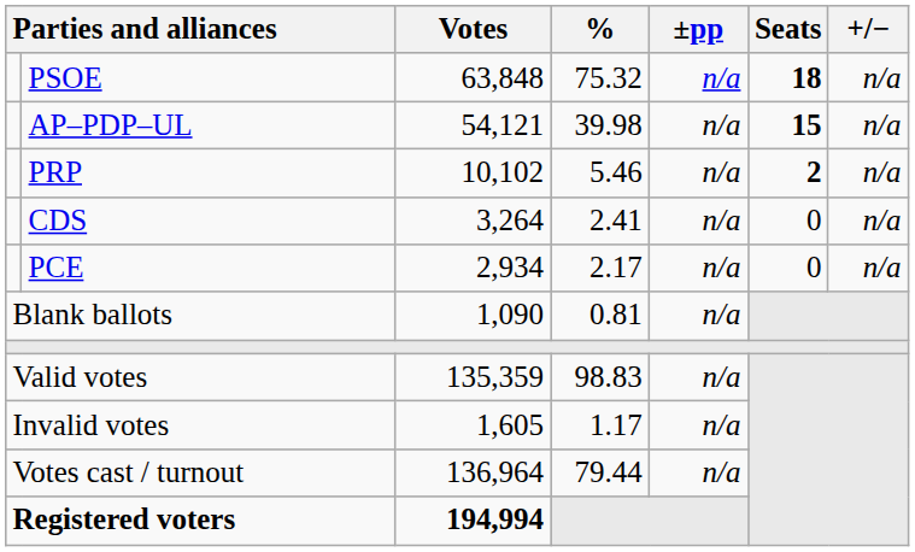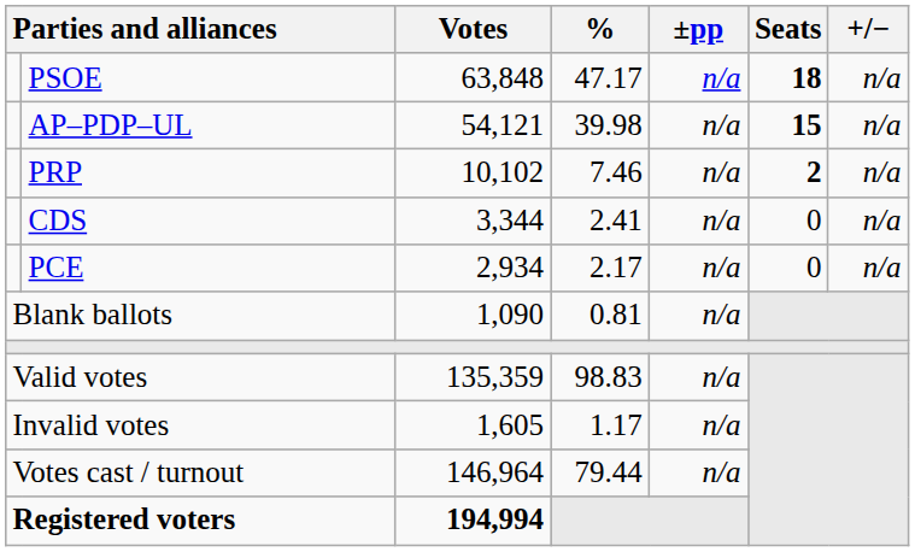PSOE | %: 75.32 -> 47.17
PRP | %: 5.46 -> 7.46
CDS | Votes: 3,264 -> 3,344
Votes cast / turnout | Votes: 136,964 -> 146,964
